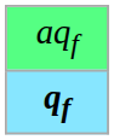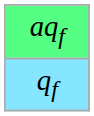row 2 | column 1: bold -> normal
